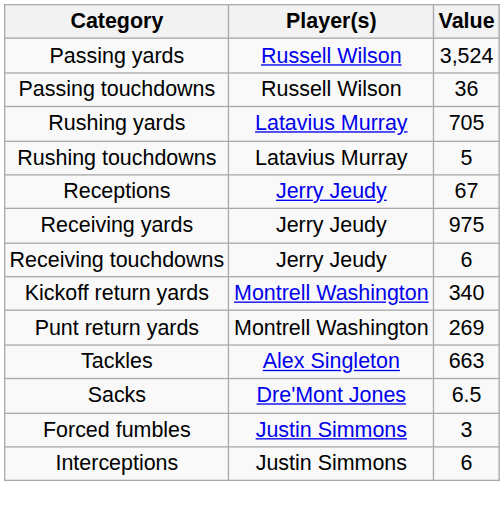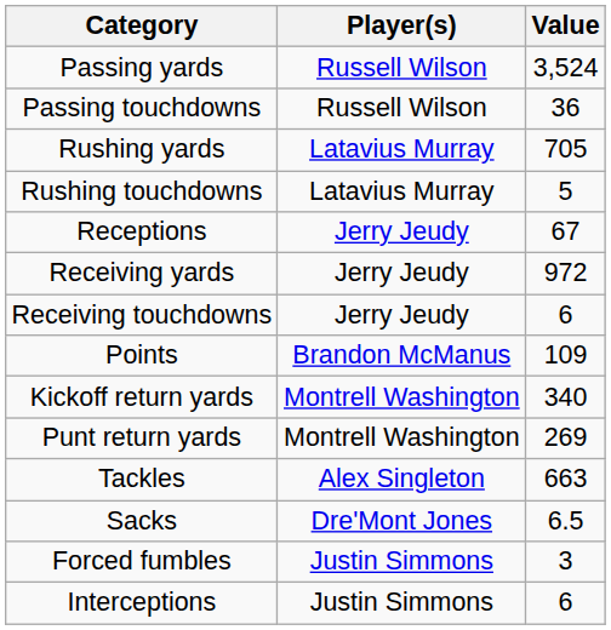Receiving yards | Value: 975 -> 972
+ row: Points | Brandon McManus | 109
